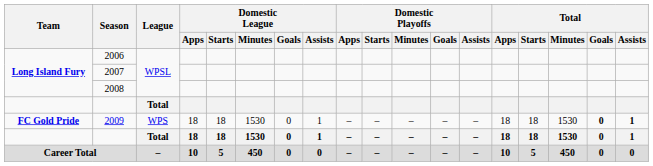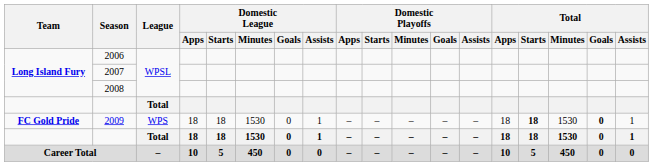2009 | Total / Starts: normal -> bold
2009 | Total / Assists: bold -> normal
